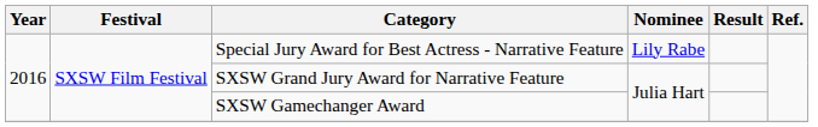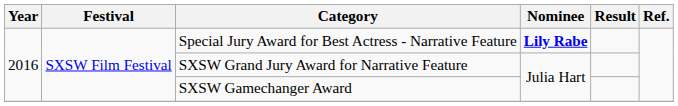Special Jury Award for Best Actress - Narrative Feature | Nominee: normal -> bold
